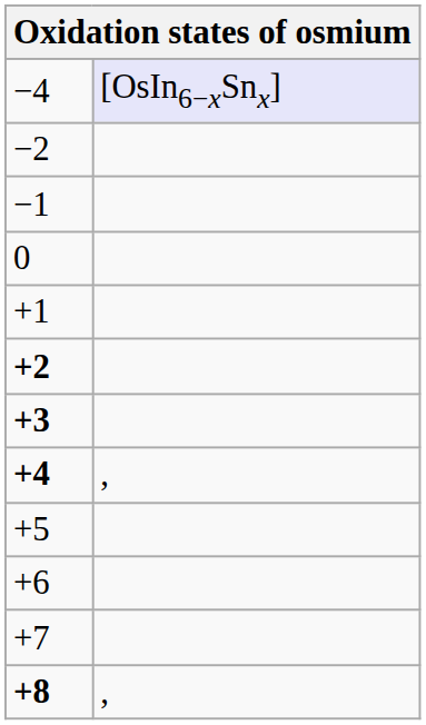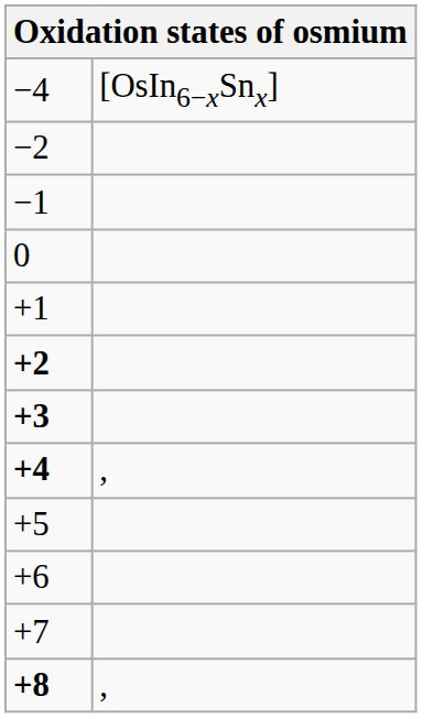−4 | column 2: lavender background -> no background
